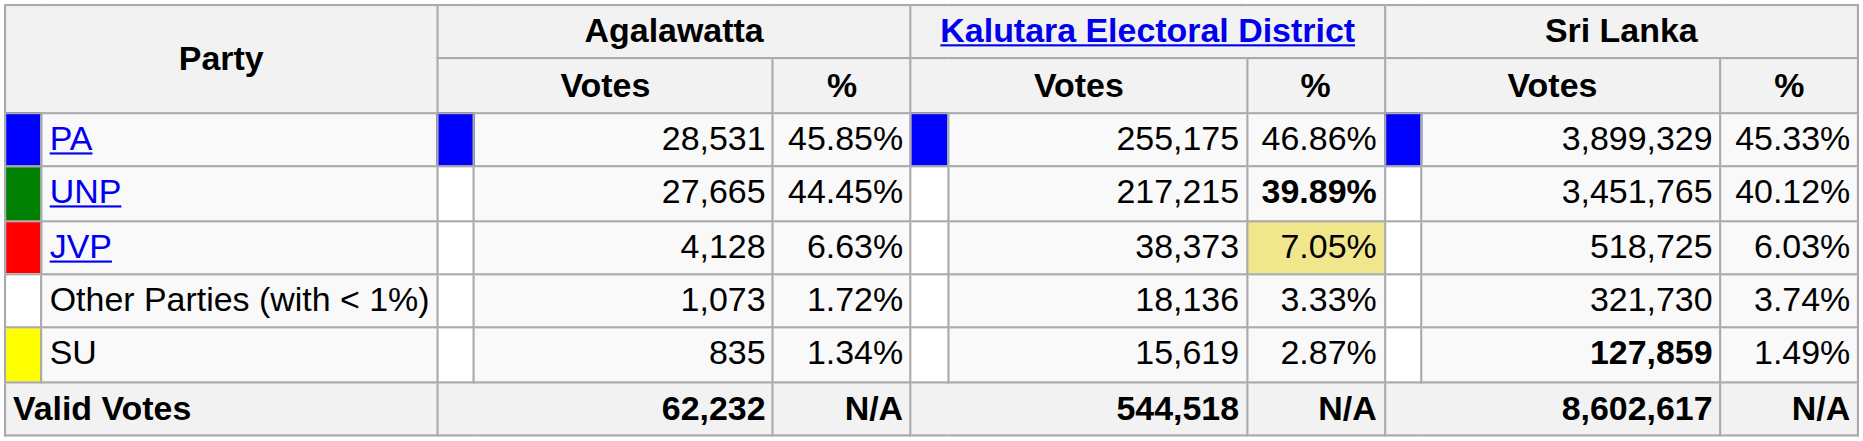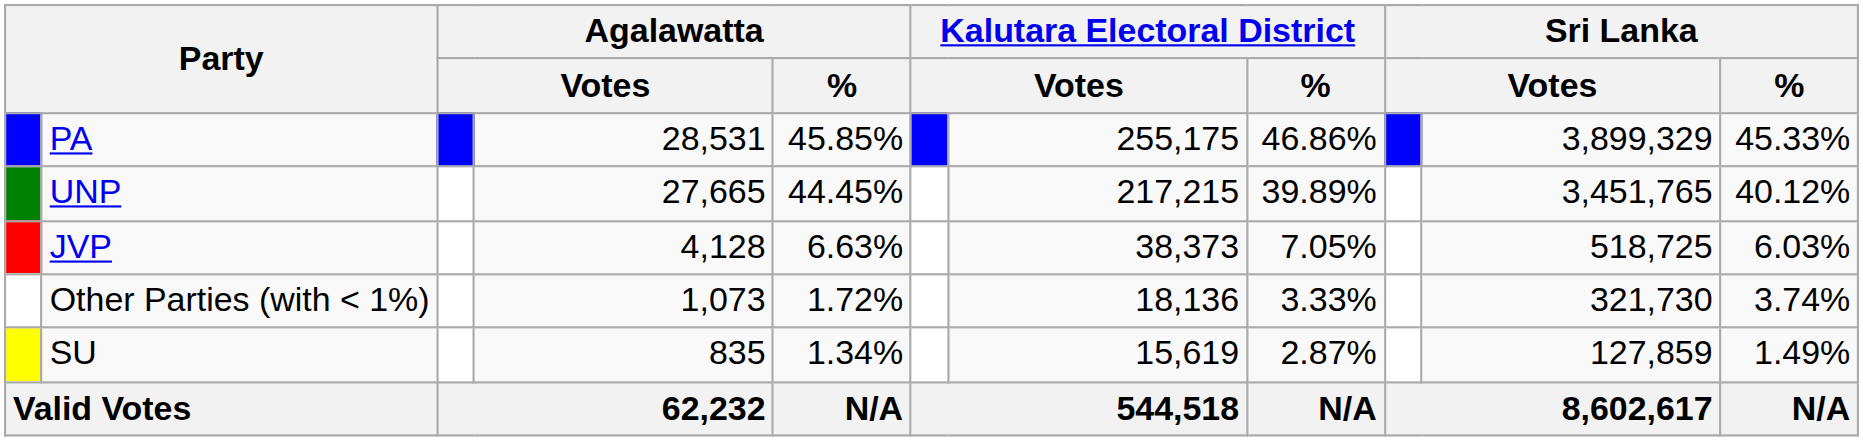UNP | Kalutara Electoral District / %: bold -> normal
JVP | Kalutara Electoral District / %: khaki background -> no background
SU | column 10: bold -> normal
